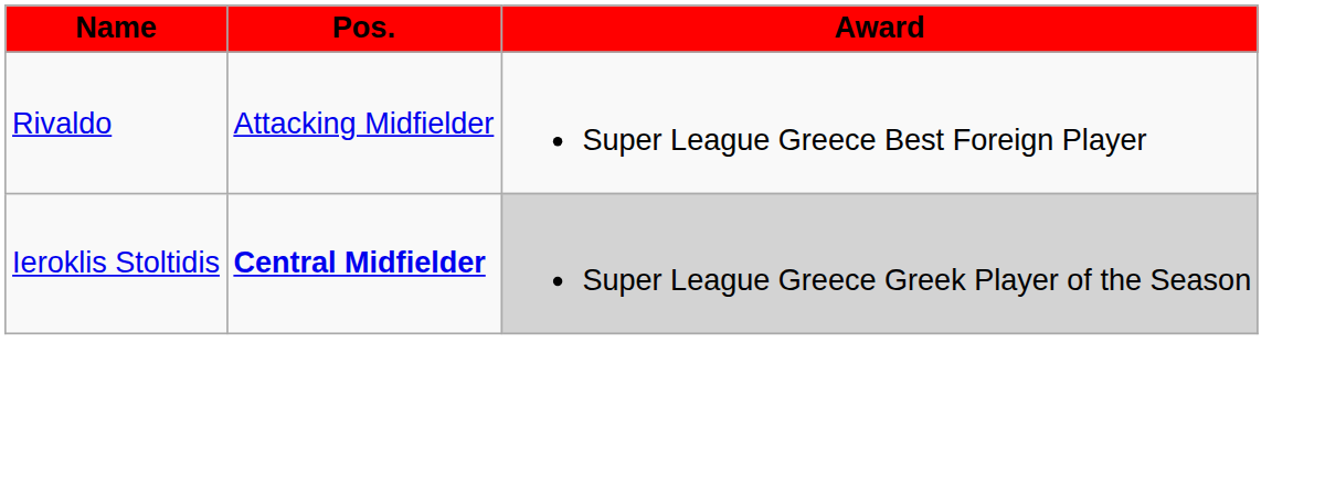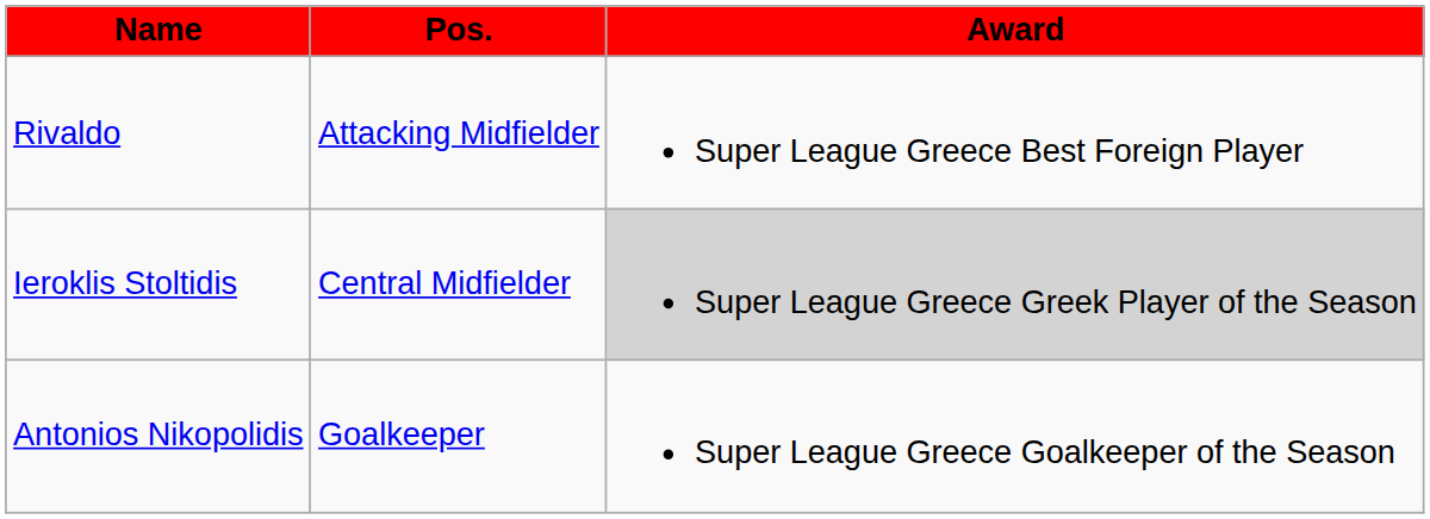Ieroklis Stoltidis | Pos.: bold -> normal
+ row: Antonios Nikopolidis | Goalkeeper | Super League Greece Goalkeeper of the Season
